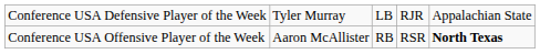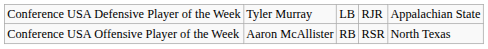Conference USA Offensive Player of the Week | column 5: bold -> normal
